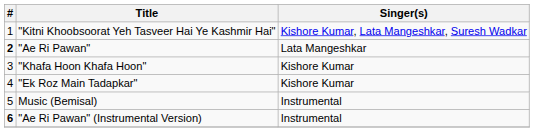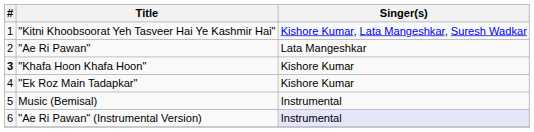"Ae Ri Pawan" | #: bold -> normal
"Khafa Hoon Khafa Hoon" | #: normal -> bold
"Ae Ri Pawan" (Instrumental Version) | #: bold -> normal
"Ae Ri Pawan" (Instrumental Version) | Singer(s): no background -> lavender background
